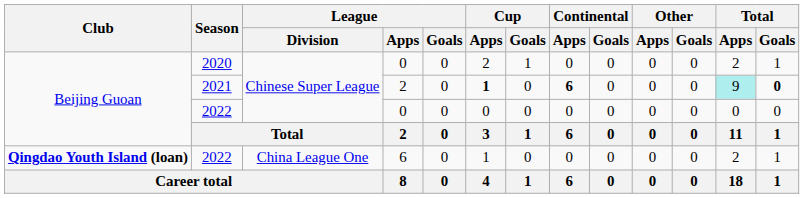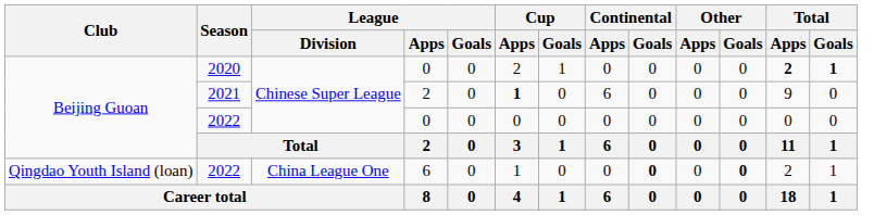2020 | Total / Apps: normal -> bold
2020 | Total / Goals: normal -> bold
2021 | Continental / Apps: bold -> normal
2021 | Total / Apps: paleturquoise background -> no background
2021 | Total / Goals: bold -> normal
2022 / 6 | Club: bold -> normal
2022 / 6 | Continental / Goals: normal -> bold
2022 / 6 | Other / Goals: normal -> bold
